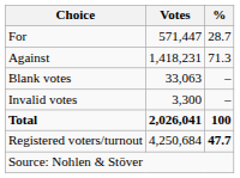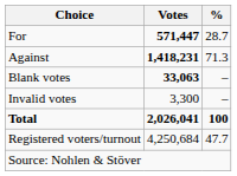For | Votes: normal -> bold
Against | Votes: normal -> bold
Blank votes | Votes: normal -> bold
Registered voters/turnout | %: bold -> normal
